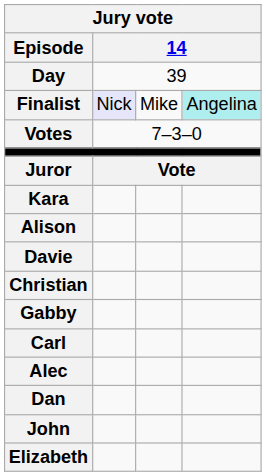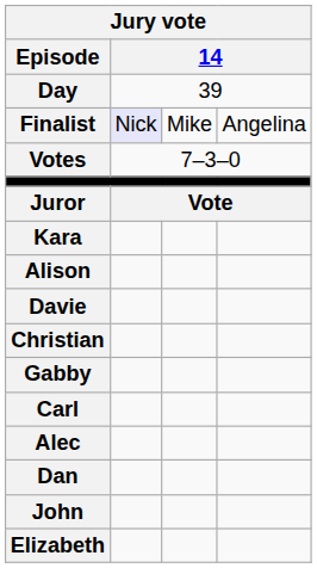Finalist | column 4: paleturquoise background -> no background
